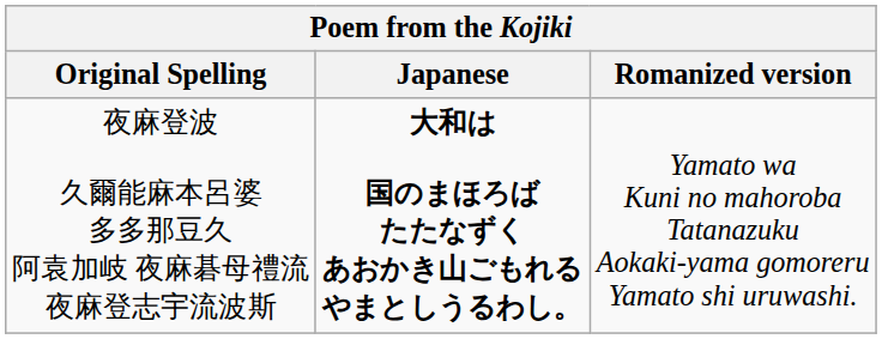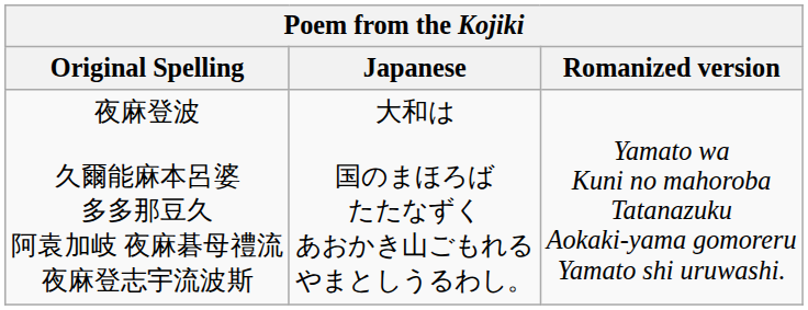夜麻登波 久爾能麻本呂婆 多多那豆久 阿袁加岐 夜麻碁母禮流 夜麻登志宇流波斯 | Japanese: bold -> normal
